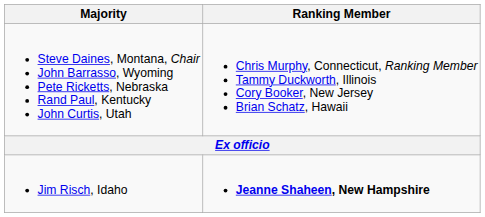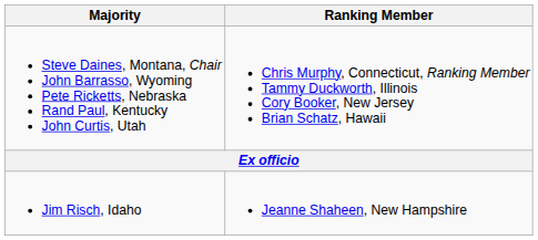Jim Risch, Idaho | Ranking Member: bold -> normal
